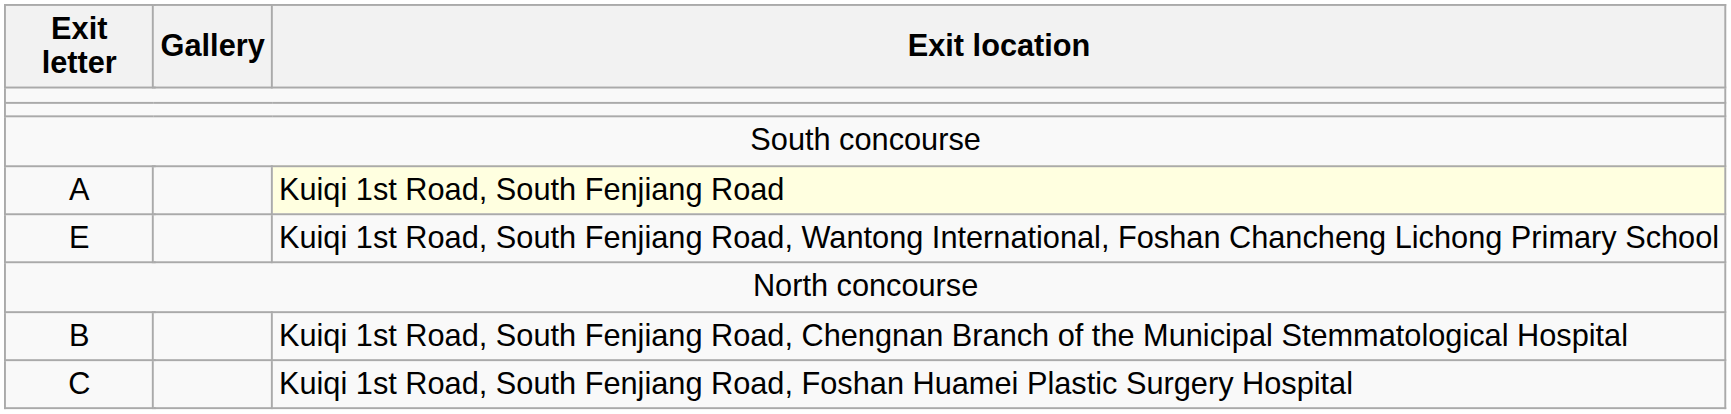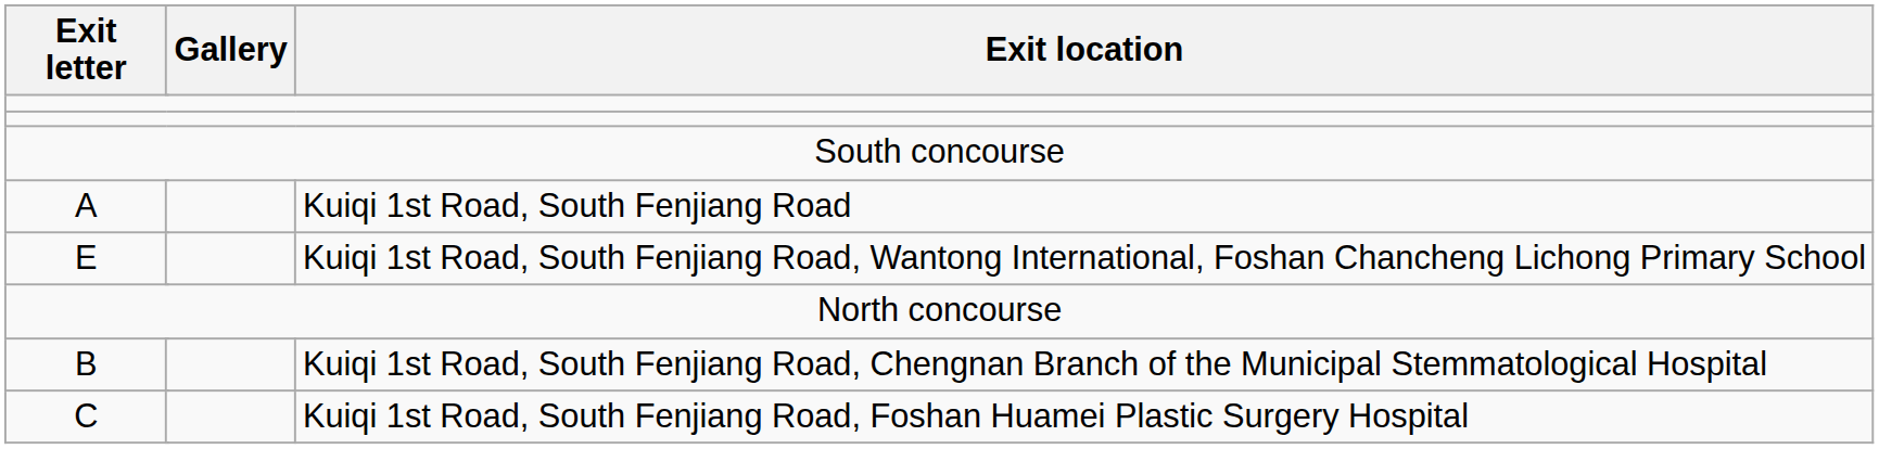A | Exit location: lightyellow background -> no background
